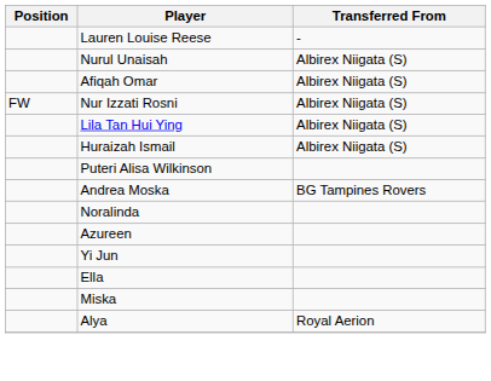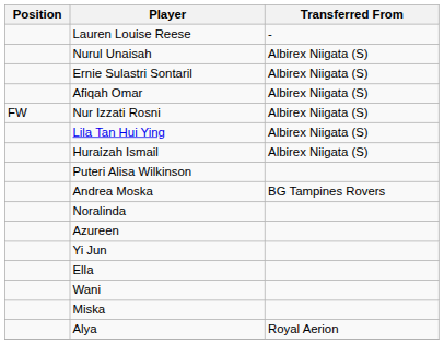+ row: Ernie Sulastri Sontaril | Albirex Niigata (S)
+ row: Wani
